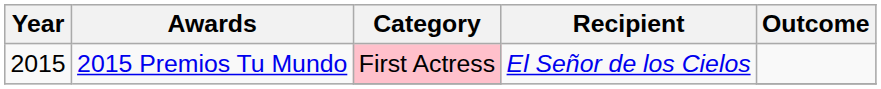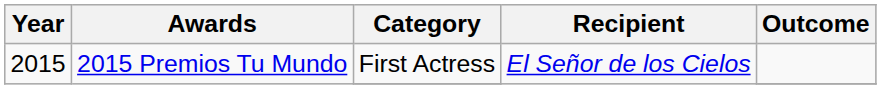2015 Premios Tu Mundo / First Actress | Category: pink background -> no background
